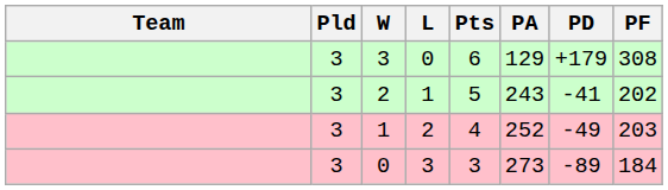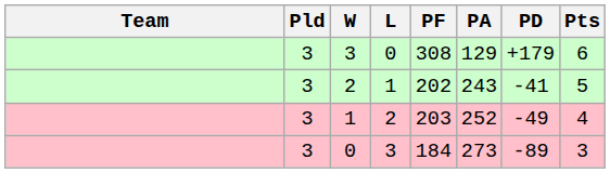columns swapped: PF <-> Pts
